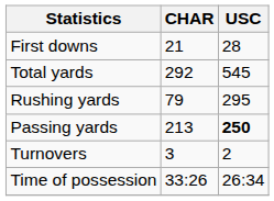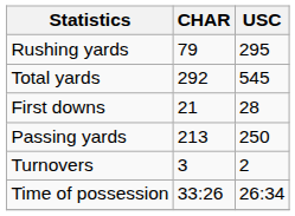rows swapped: First downs <-> Rushing yards
Passing yards | USC: bold -> normal
